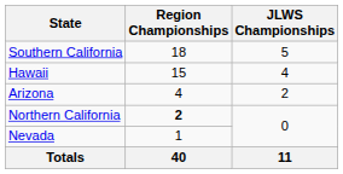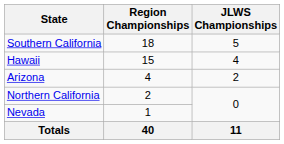Northern California | Region Championships: bold -> normal
